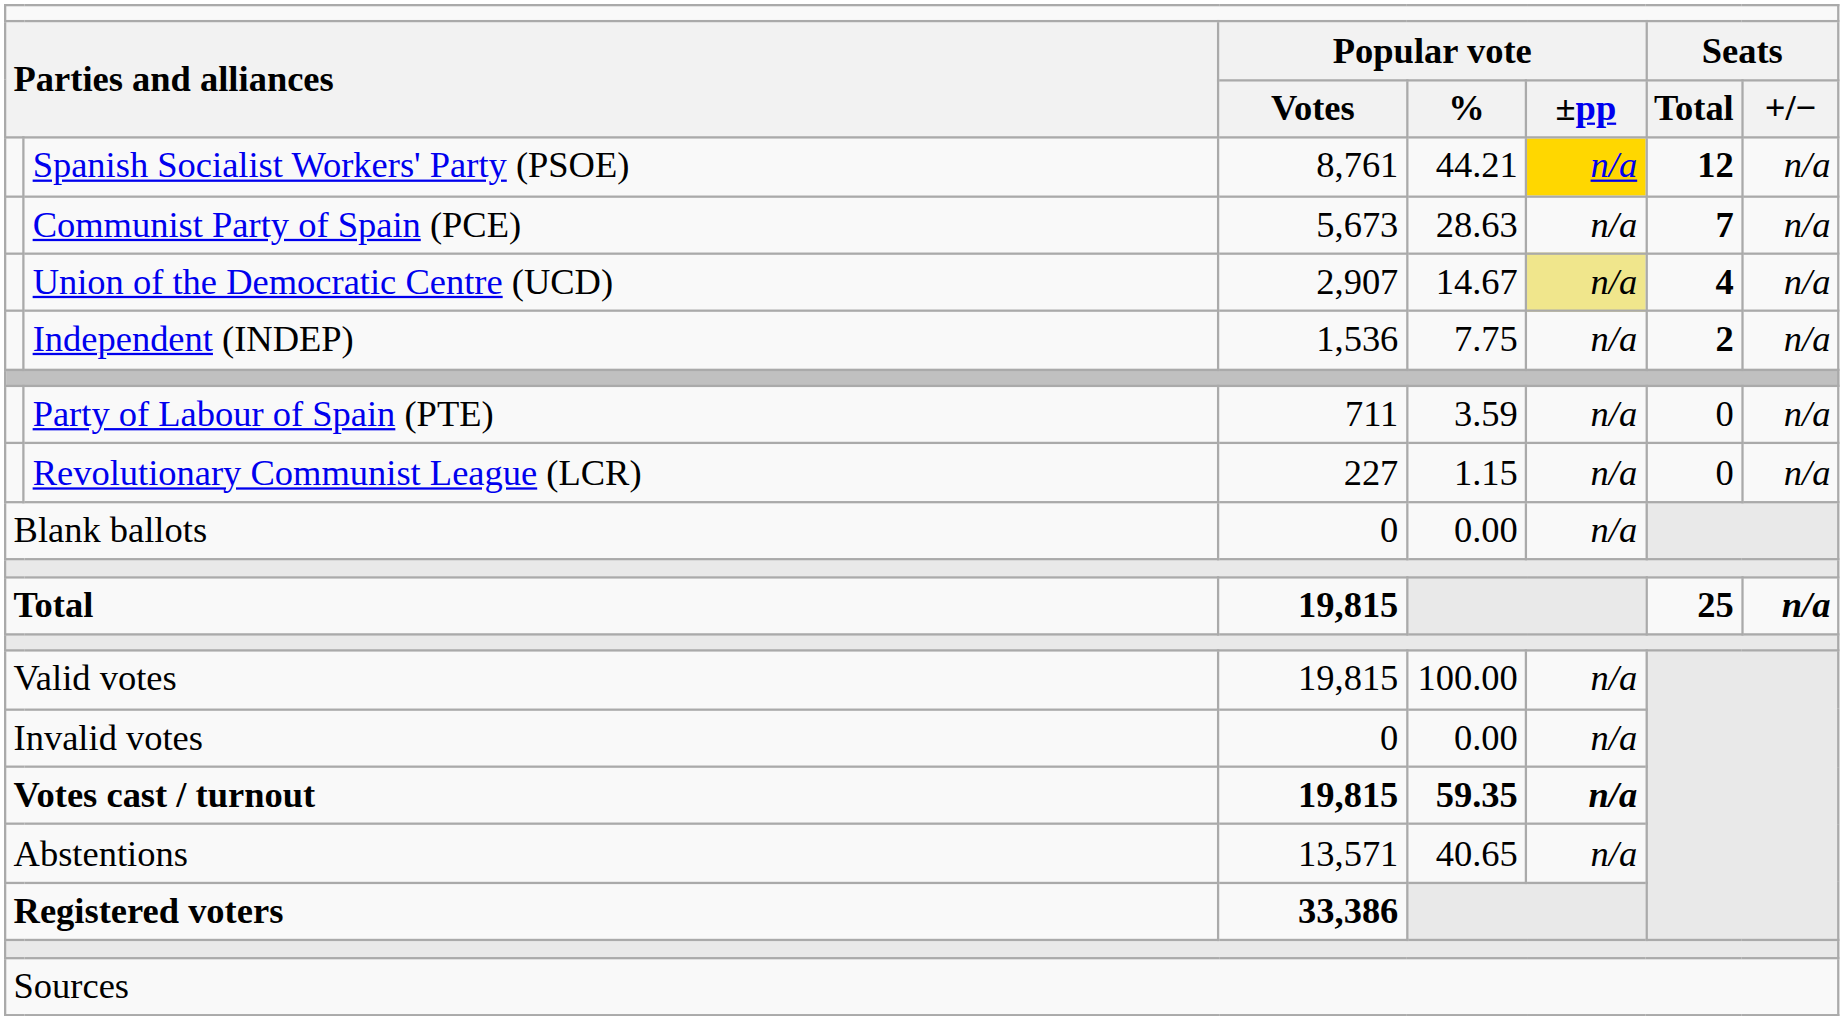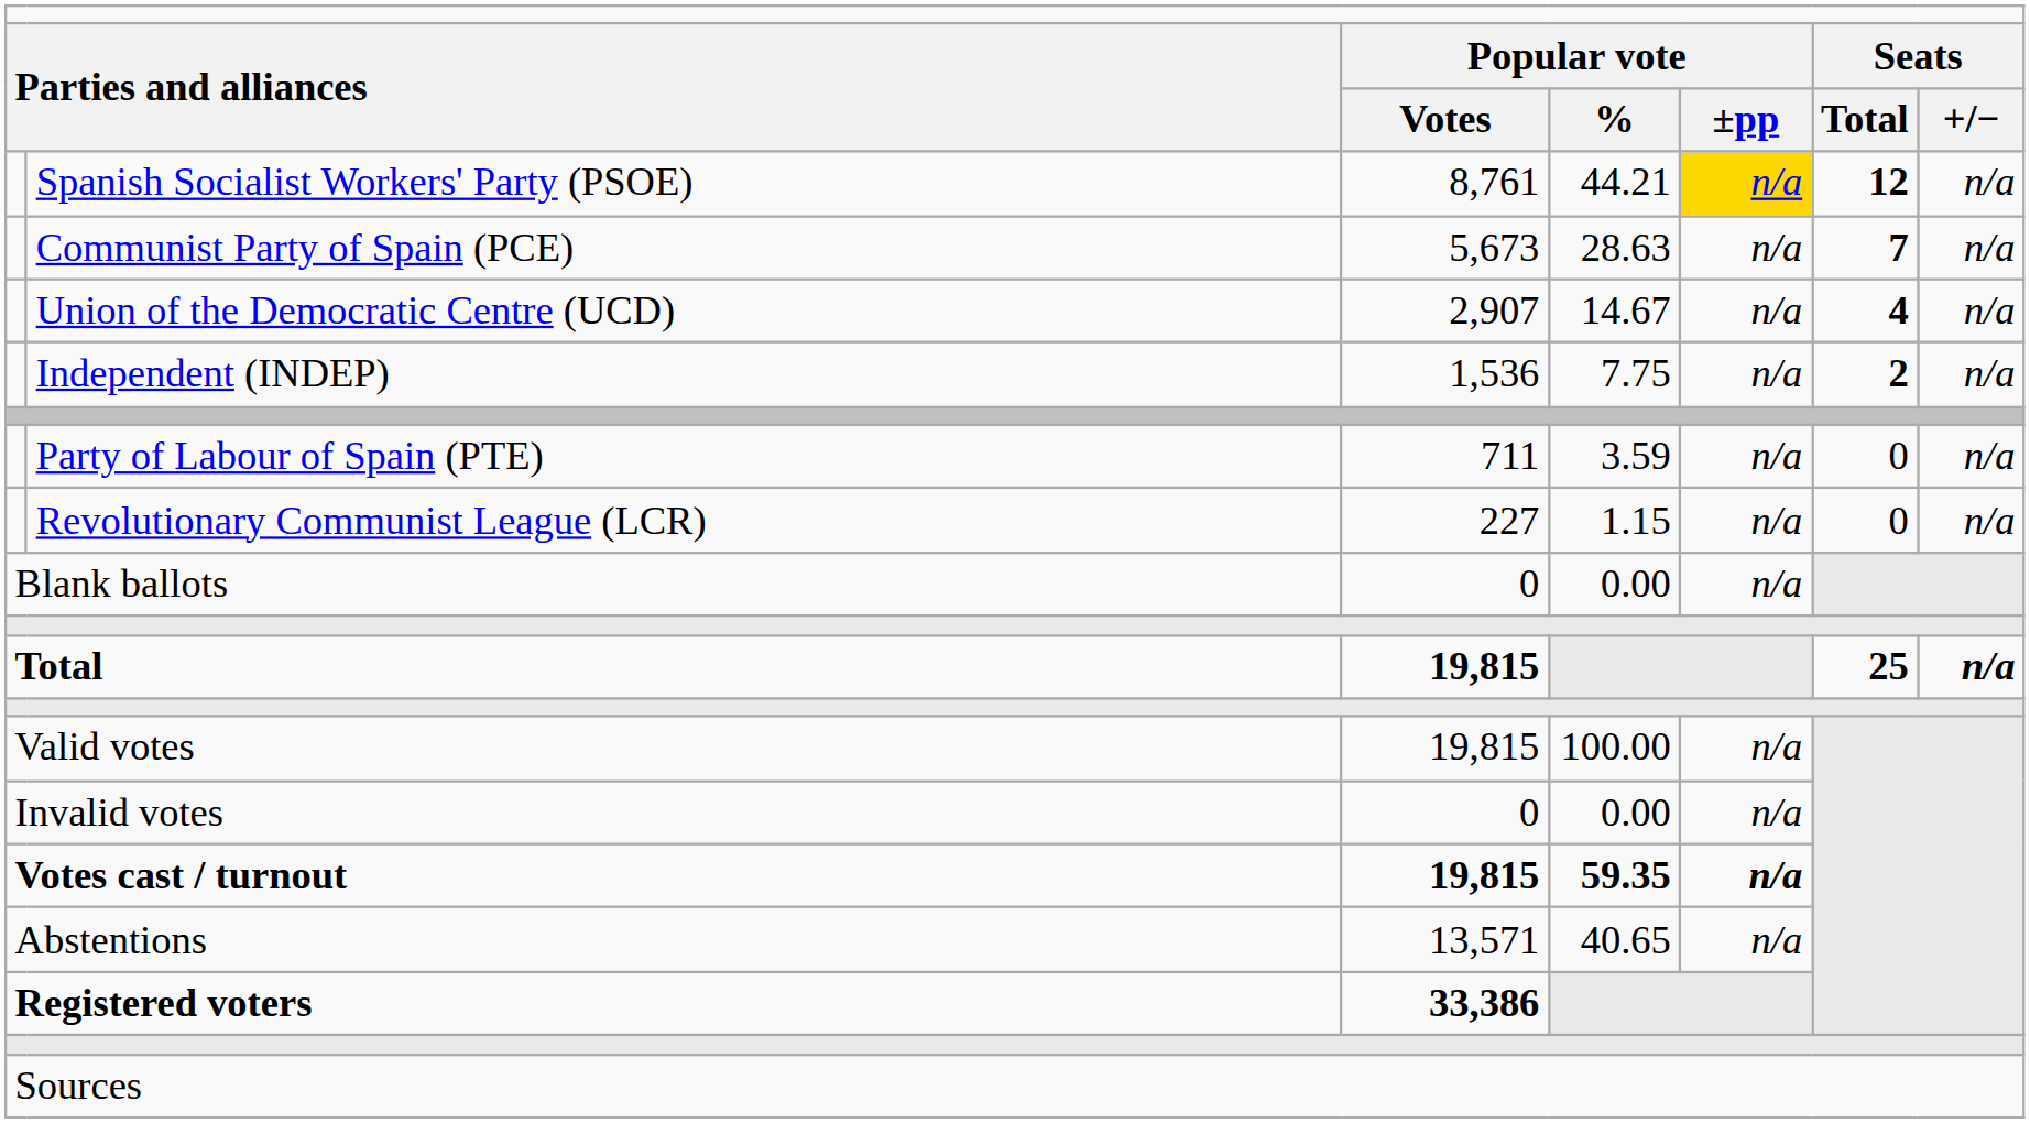Union of the Democratic Centre (UCD) | column 5: khaki background -> no background
